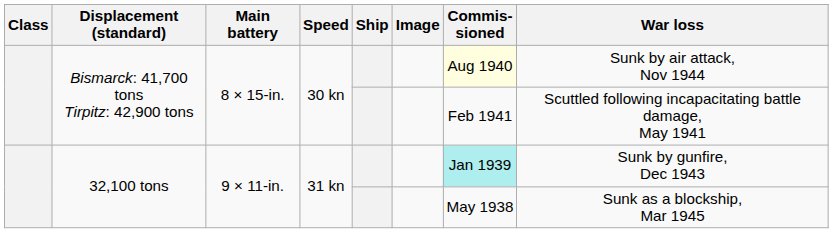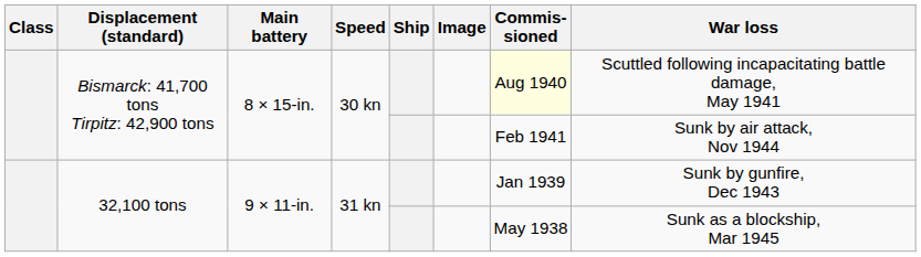row 2 | War loss: Sunk by air attack, Nov 1944 -> Scuttled following incapacitating battle damage, May 1941
row 3 | War loss: Scuttled following incapacitating battle damage, May 1941 -> Sunk by air attack, Nov 1944
row 4 | Commis- sioned: paleturquoise background -> no background
